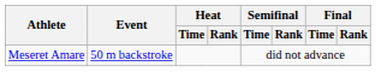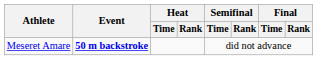Meseret Amare | Event: normal -> bold
